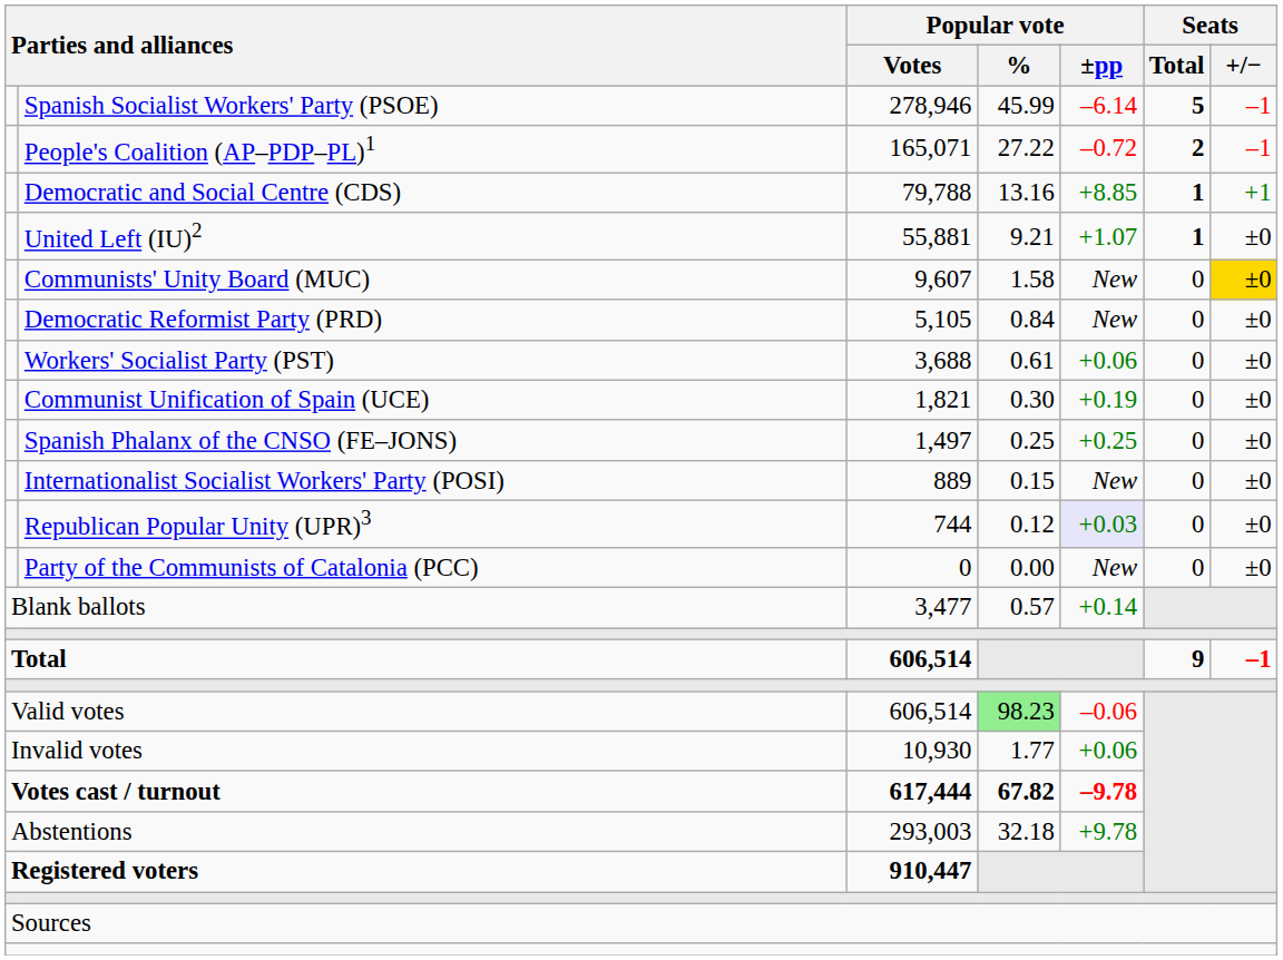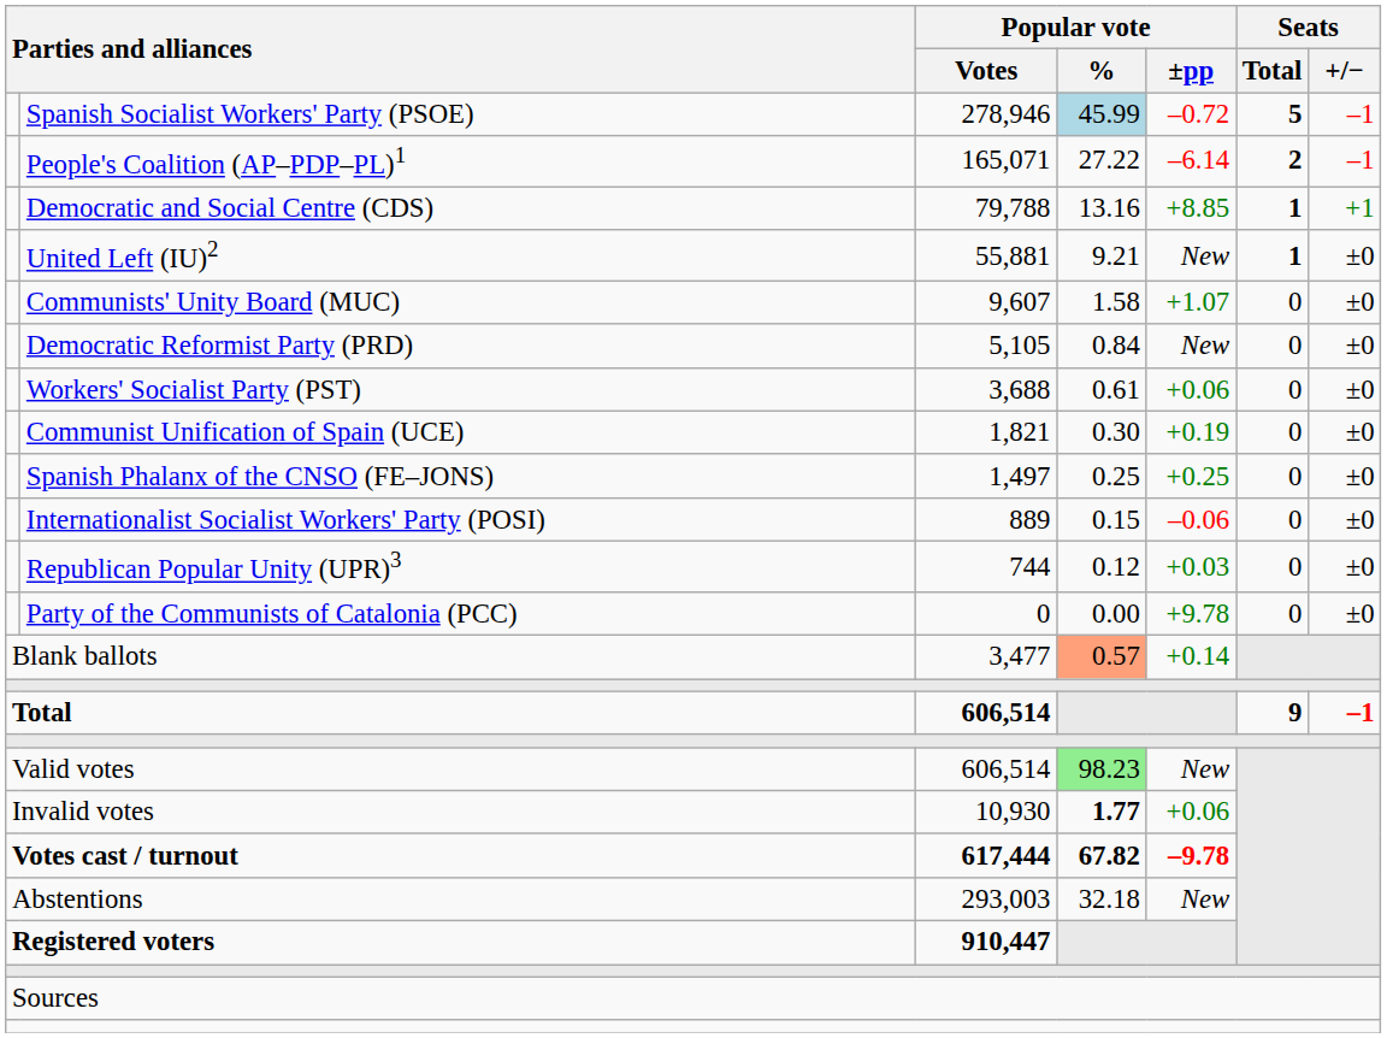Spanish Socialist Workers' Party (PSOE) | Popular vote / %: no background -> lightblue background
Spanish Socialist Workers' Party (PSOE) | Popular vote / ±pp: –6.14 -> –0.72
People's Coalition (AP–PDP–PL)1 | Popular vote / ±pp: –0.72 -> –6.14
United Left (IU)2 | Popular vote / ±pp: +1.07 -> New
Communists' Unity Board (MUC) | Popular vote / ±pp: New -> +1.07
Communists' Unity Board (MUC) | Seats / +/−: gold background -> no background
Internationalist Socialist Workers' Party (POSI) | Popular vote / ±pp: New -> –0.06
Republican Popular Unity (UPR)3 | Popular vote / ±pp: lavender background -> no background
Party of the Communists of Catalonia (PCC) | Popular vote / ±pp: New -> +9.78
Blank ballots | Popular vote / %: no background -> lightsalmon background
Valid votes | Popular vote / ±pp: –0.06 -> New
Invalid votes | Popular vote / %: normal -> bold
Abstentions | Popular vote / ±pp: +9.78 -> New
